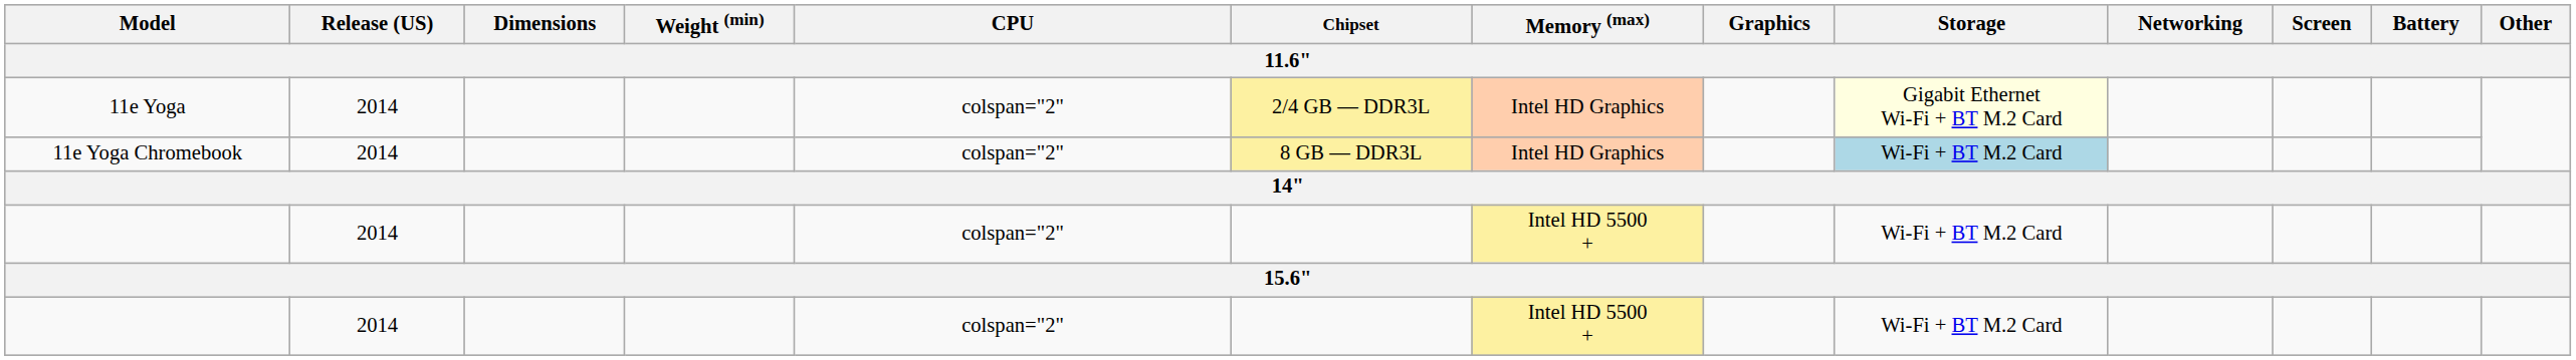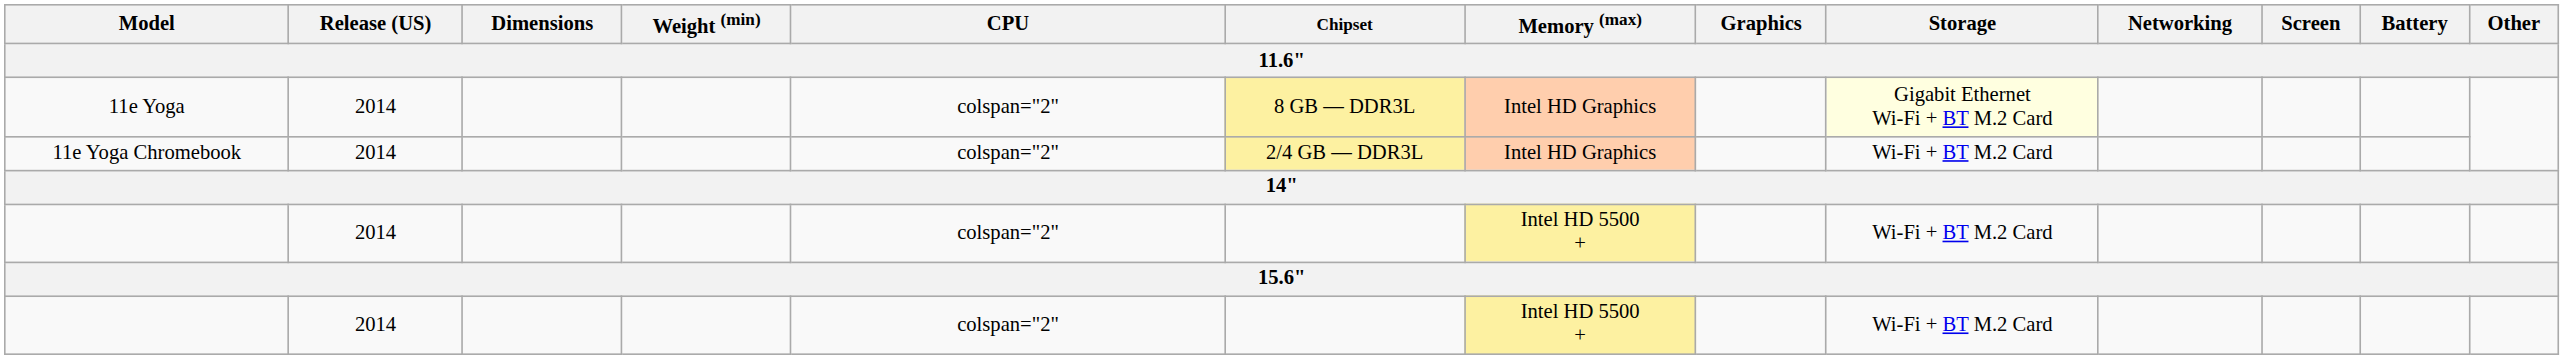11e Yoga | Chipset: 2/4 GB — DDR3L -> 8 GB — DDR3L
11e Yoga Chromebook | Chipset: 8 GB — DDR3L -> 2/4 GB — DDR3L
11e Yoga Chromebook | Storage: lightblue background -> no background
